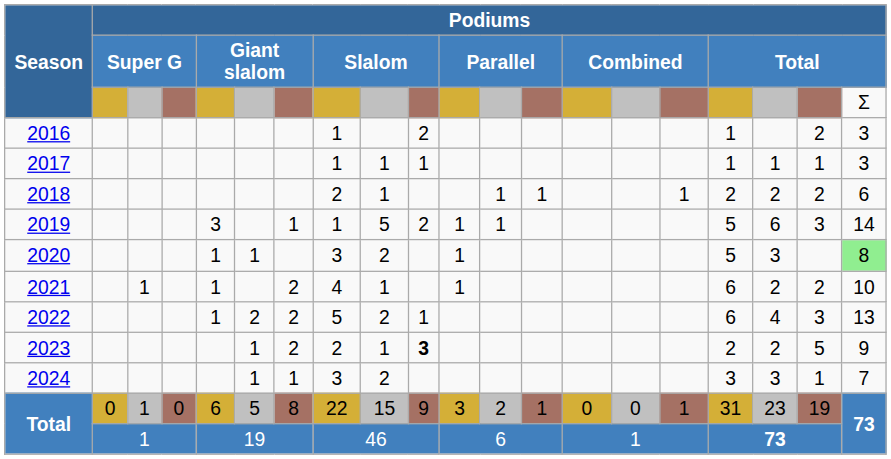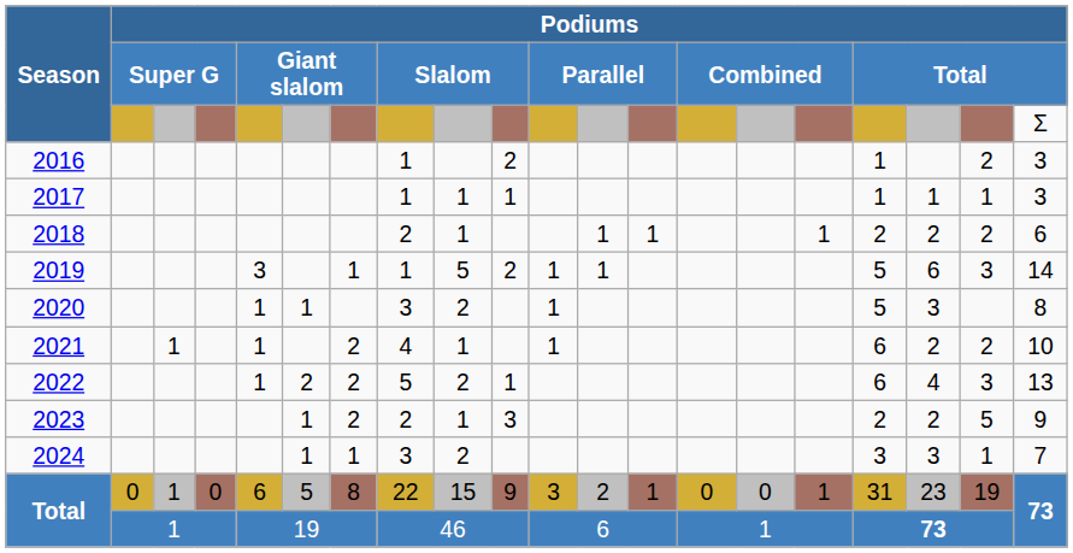2020 | column 20: lightgreen background -> no background
2023 | column 10: bold -> normal
